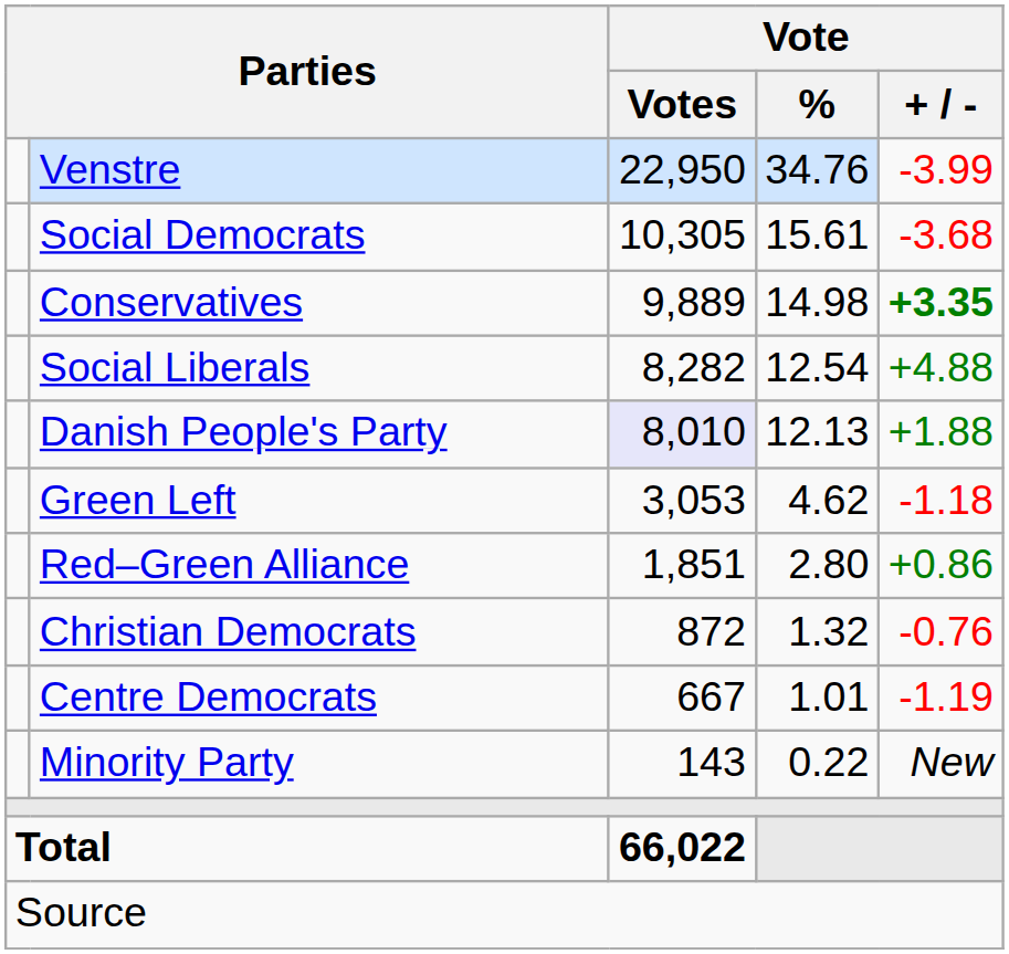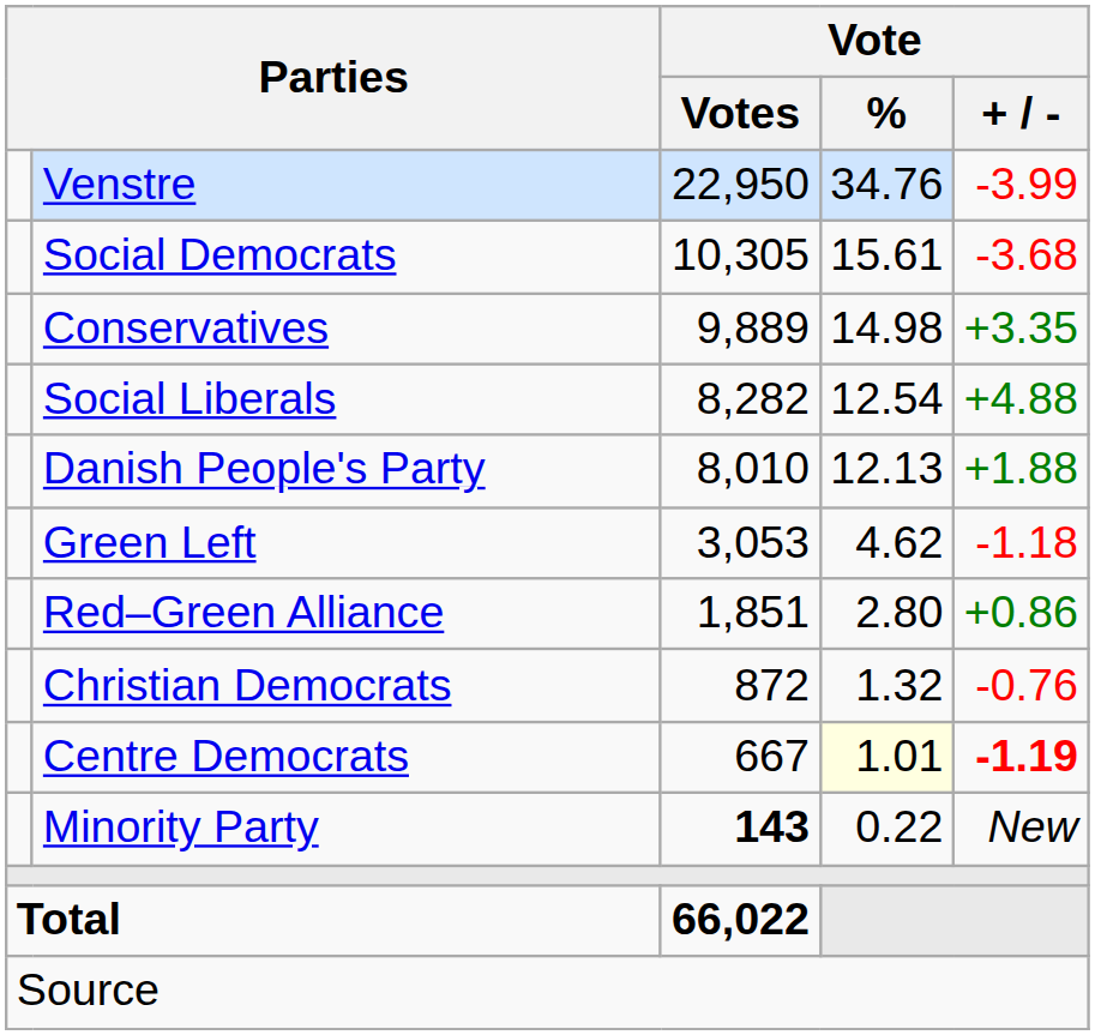Conservatives | Vote / + / -: bold -> normal
Danish People's Party | Vote / Votes: lavender background -> no background
Centre Democrats | Vote / %: no background -> lightyellow background
Centre Democrats | Vote / + / -: normal -> bold
Minority Party | Vote / Votes: normal -> bold
